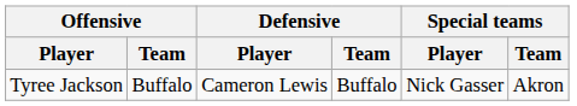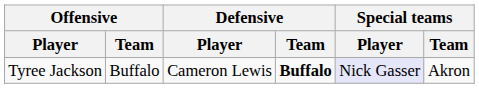Tyree Jackson | Defensive / Team: normal -> bold
Tyree Jackson | Special teams / Player: no background -> lavender background
